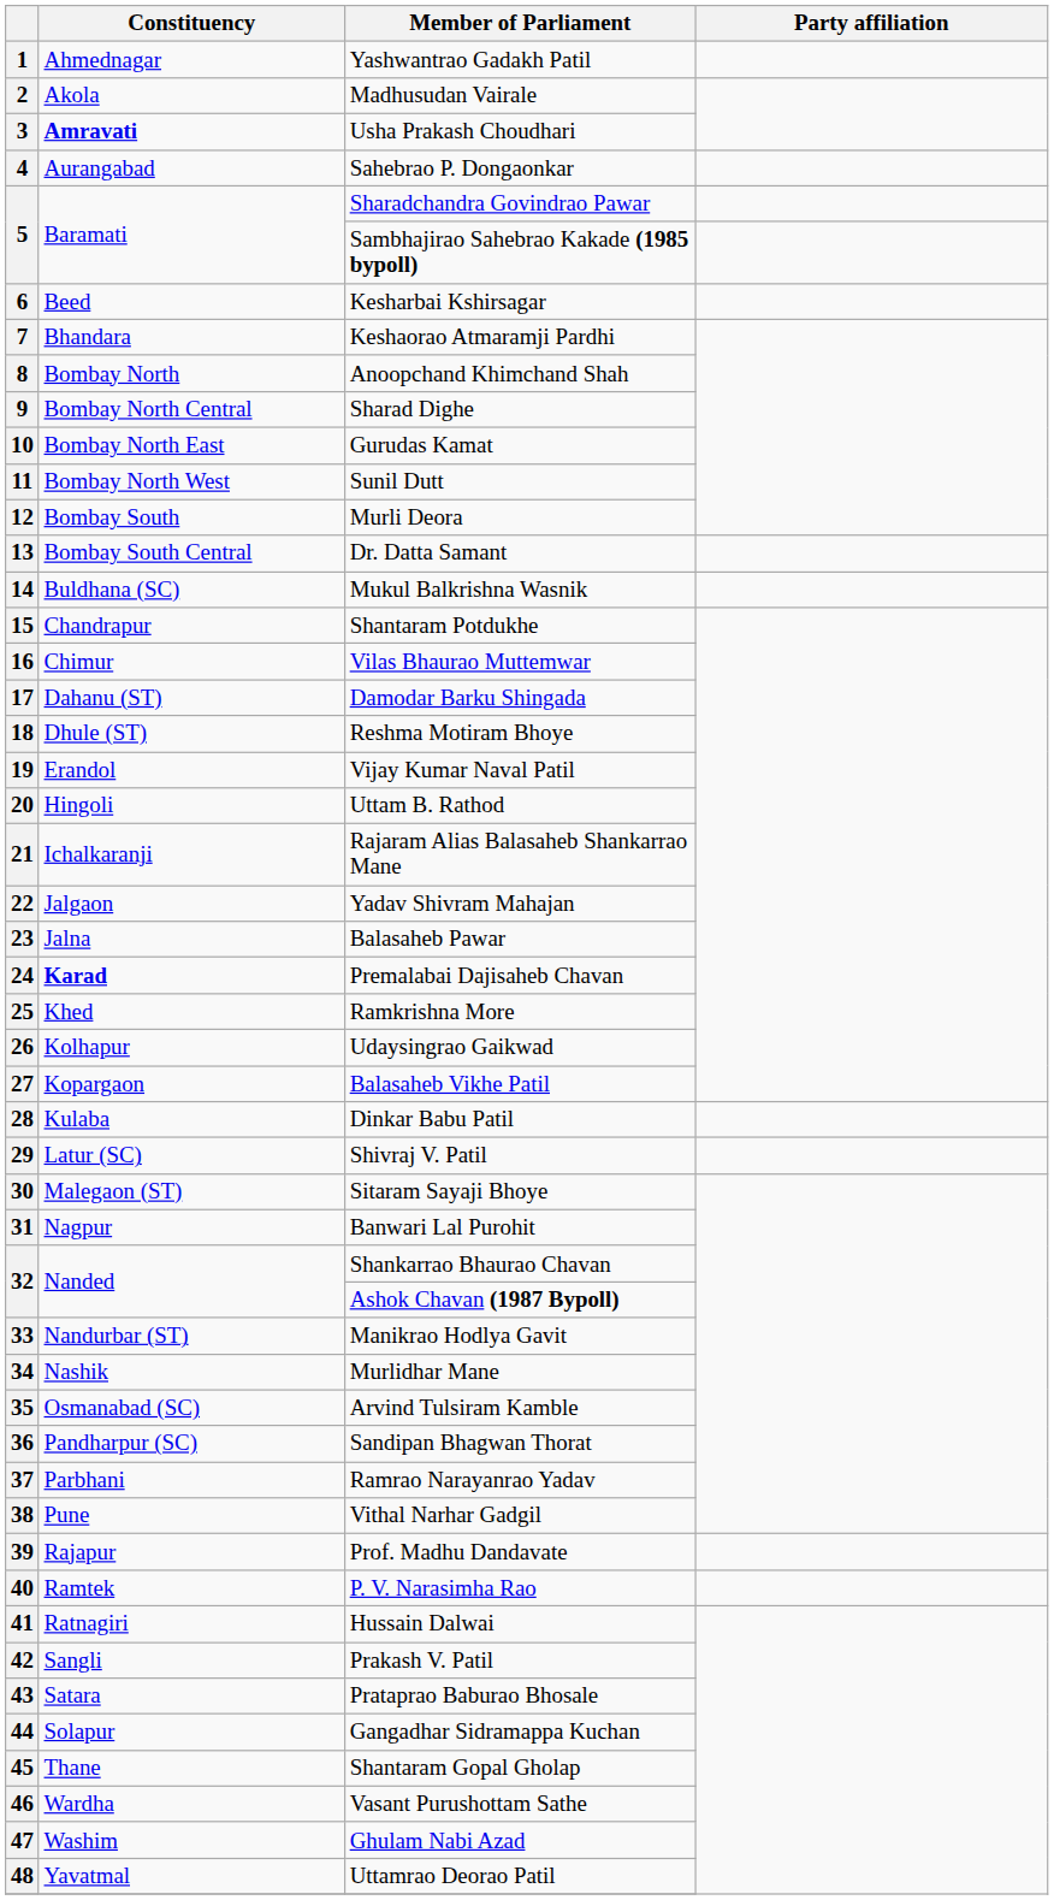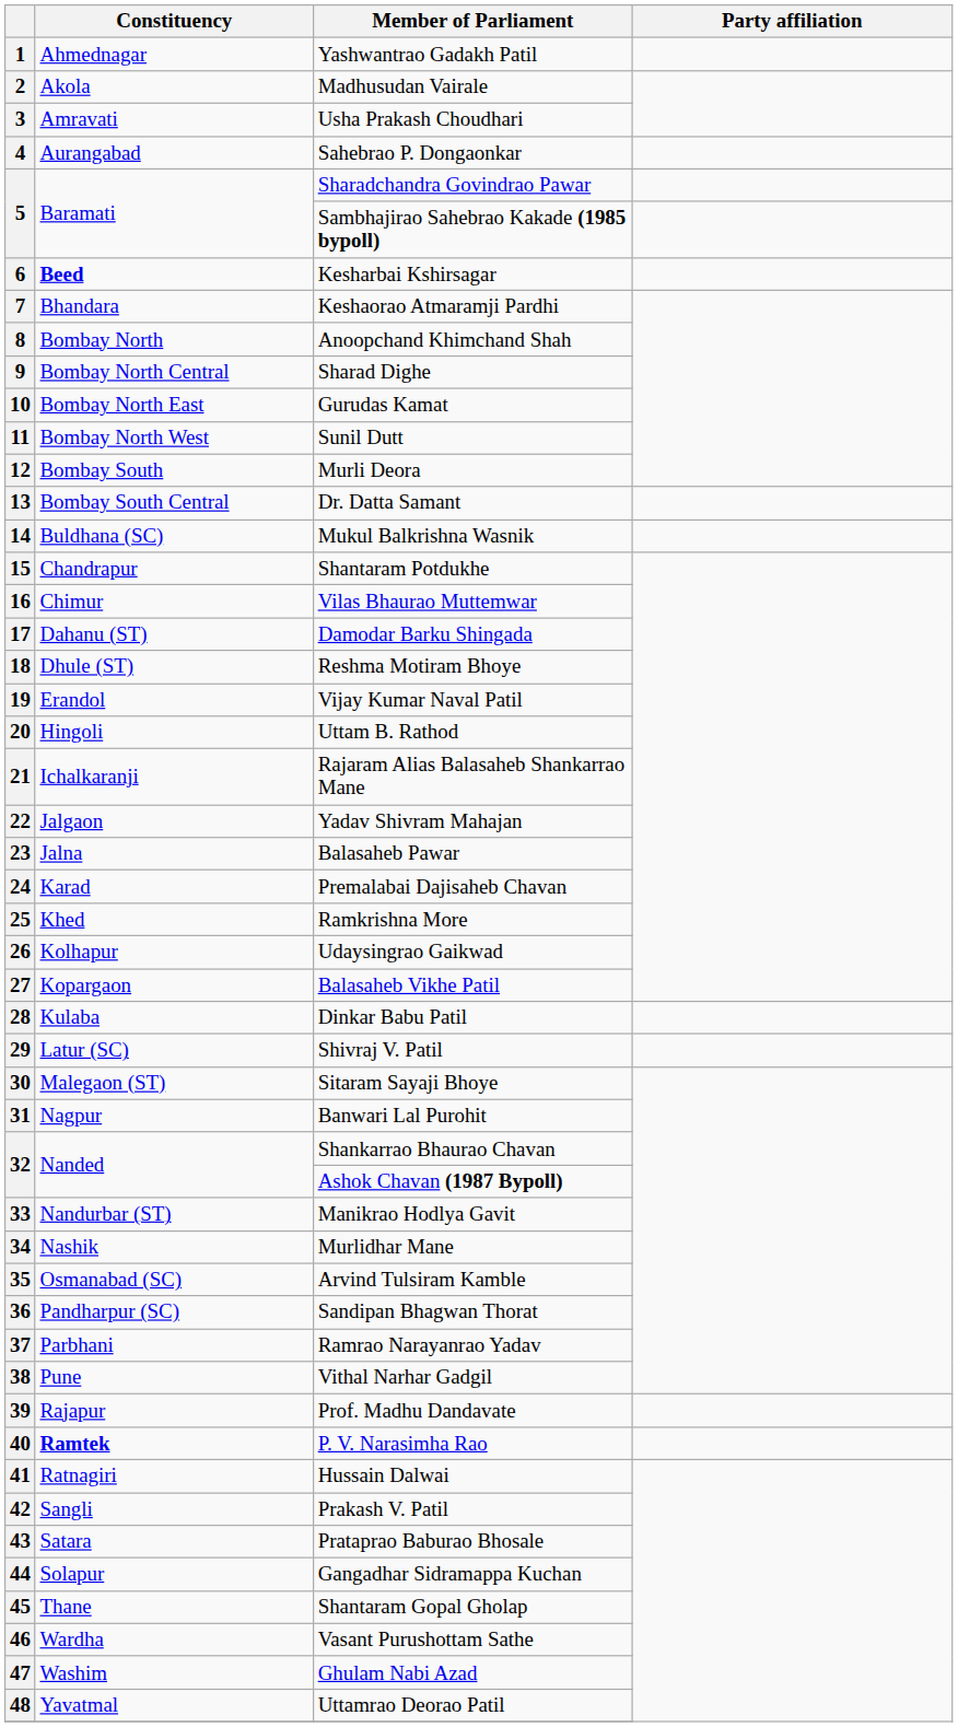3 | Constituency: bold -> normal
6 | Constituency: normal -> bold
24 | Constituency: bold -> normal
40 | Constituency: normal -> bold
